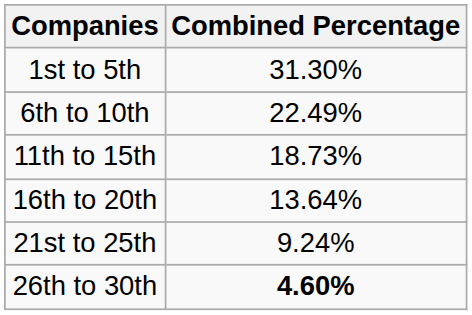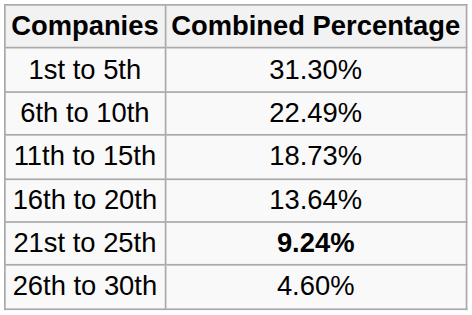21st to 25th | Combined Percentage: normal -> bold
26th to 30th | Combined Percentage: bold -> normal
